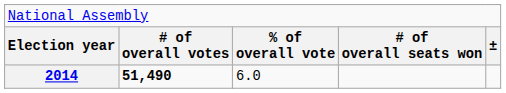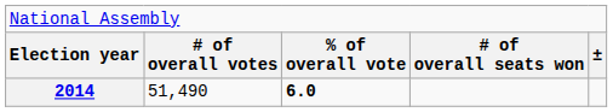2014 | column 2: bold -> normal
2014 | column 3: normal -> bold
